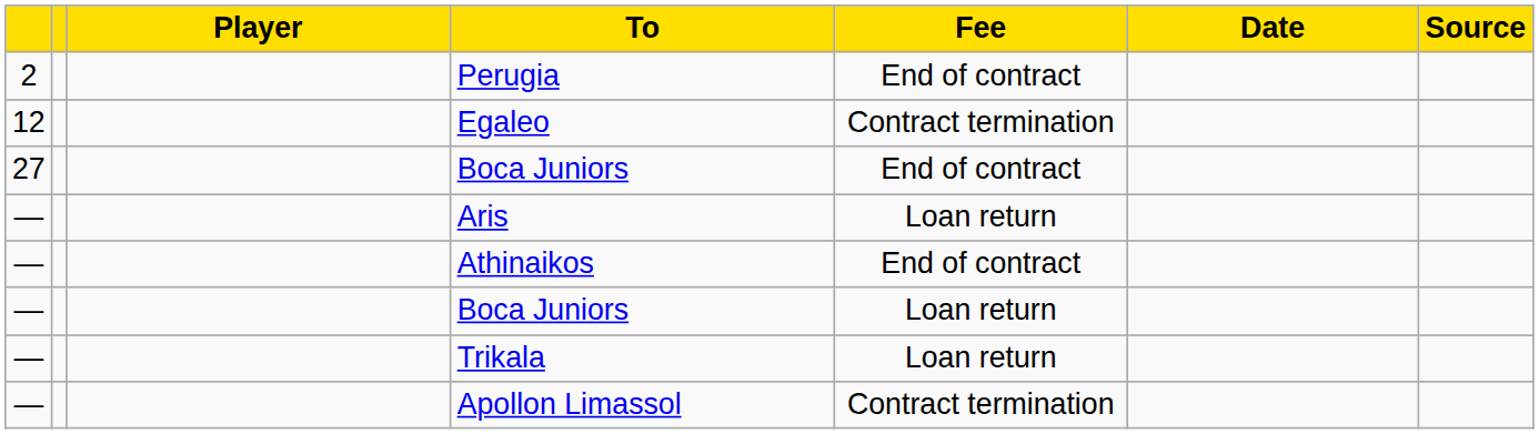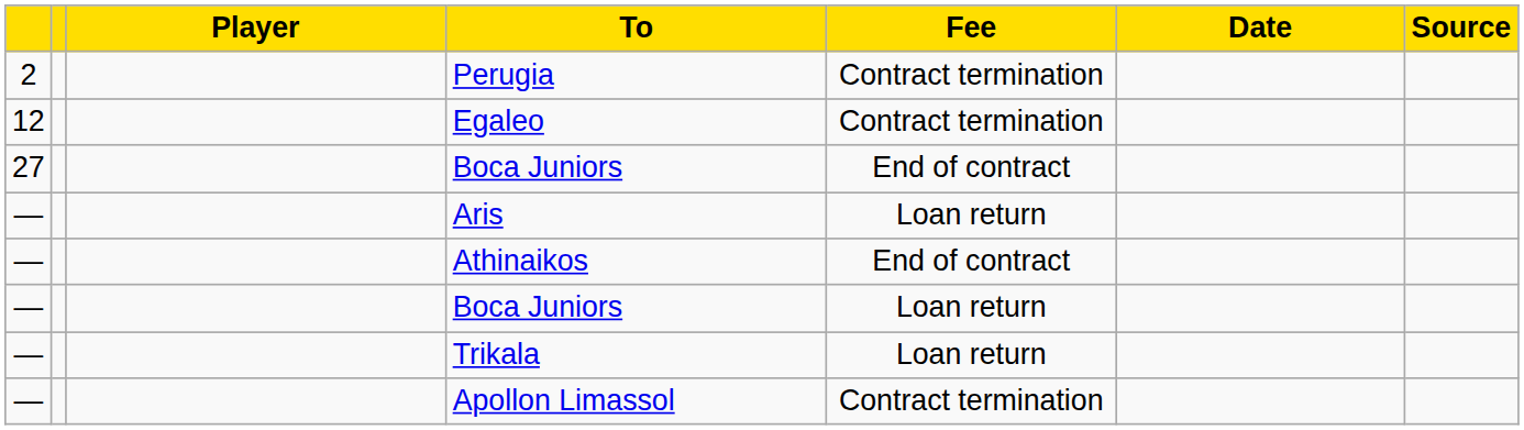Perugia | Fee: End of contract -> Contract termination
